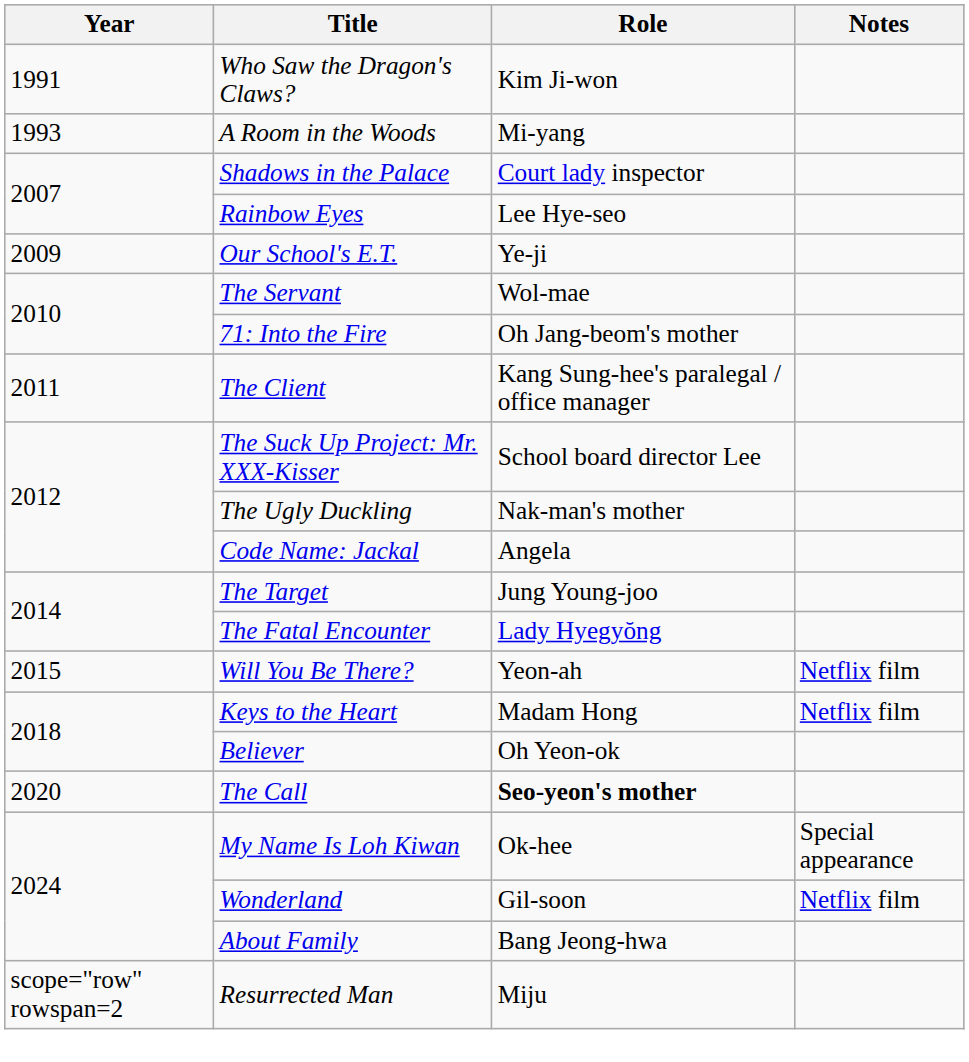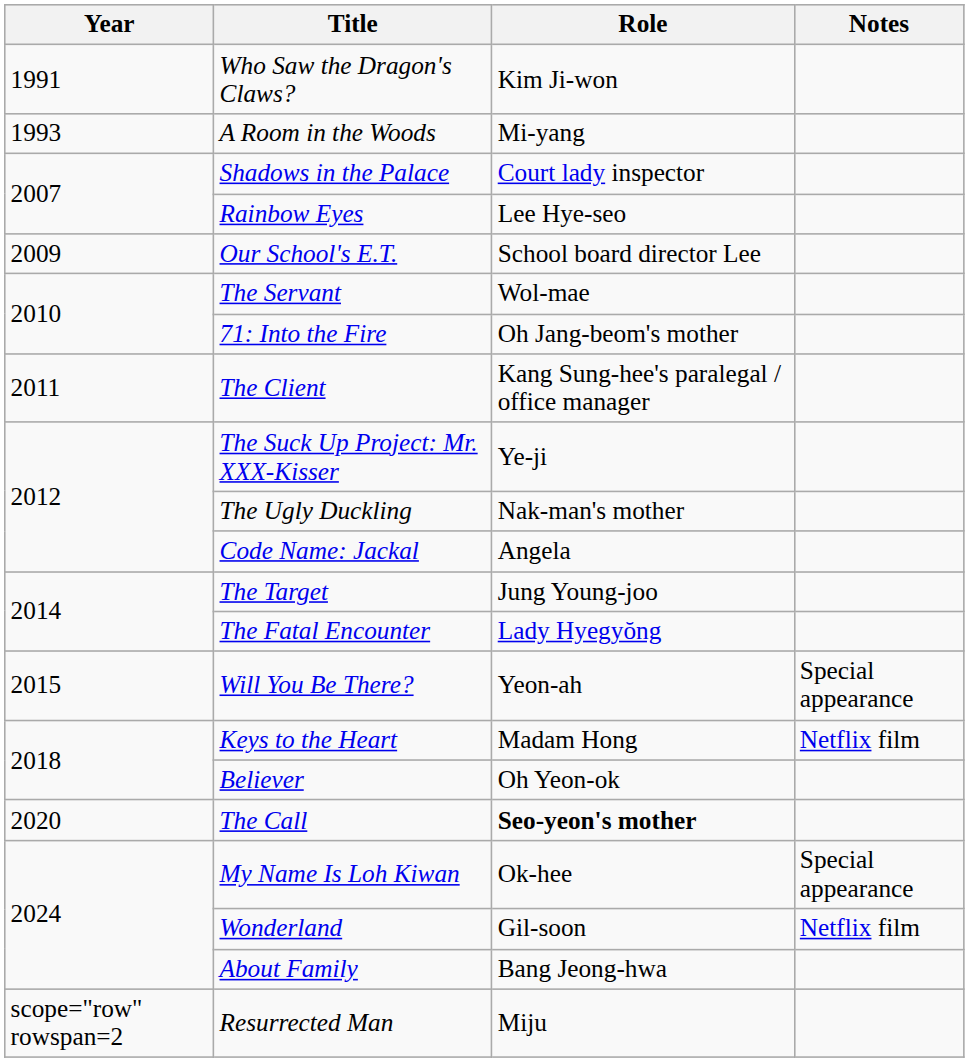Our School's E.T. | Role: Ye-ji -> School board director Lee
The Suck Up Project: Mr. XXX-Kisser | Role: School board director Lee -> Ye-ji
Will You Be There? | Notes: Netflix film -> Special appearance
